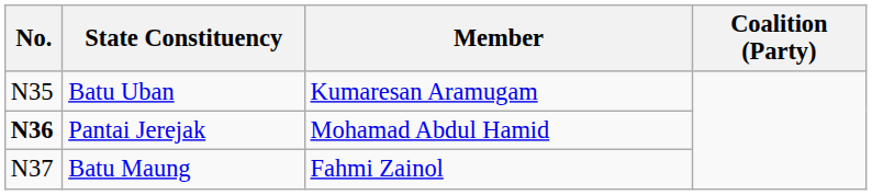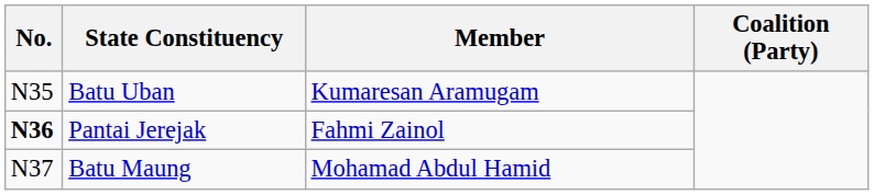Pantai Jerejak | Member: Mohamad Abdul Hamid -> Fahmi Zainol
Batu Maung | Member: Fahmi Zainol -> Mohamad Abdul Hamid
